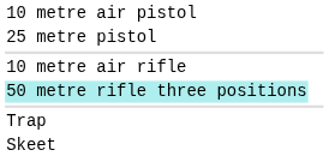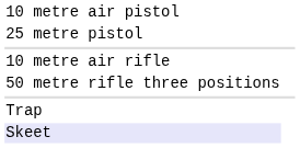50 metre rifle three positions | column 1: paleturquoise background -> no background
Skeet | column 1: no background -> lavender background
